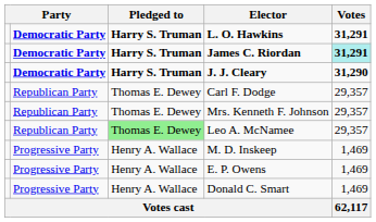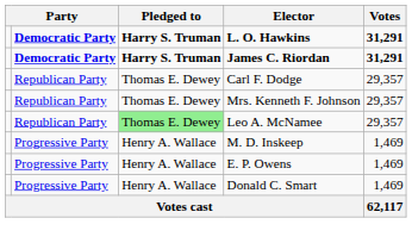James C. Riordan | Votes: paleturquoise background -> no background
- row: Democratic Party | Harry S. Truman | J. J. Cleary | 31,290
